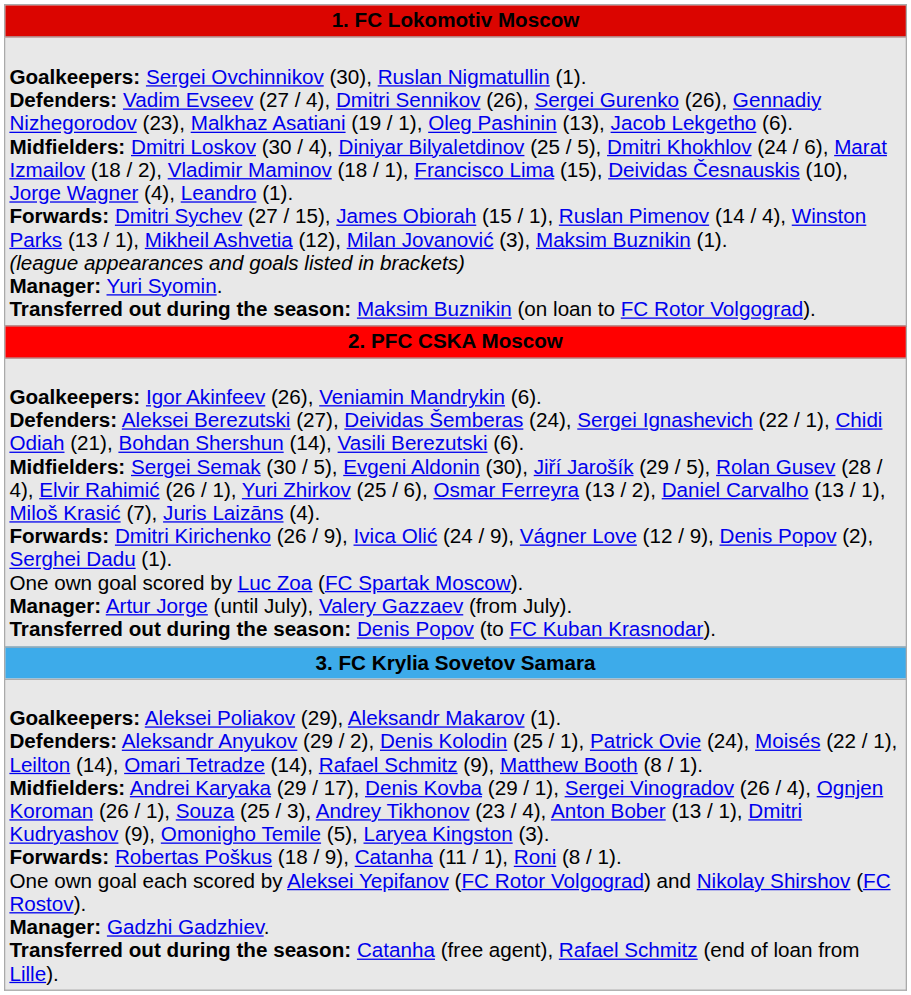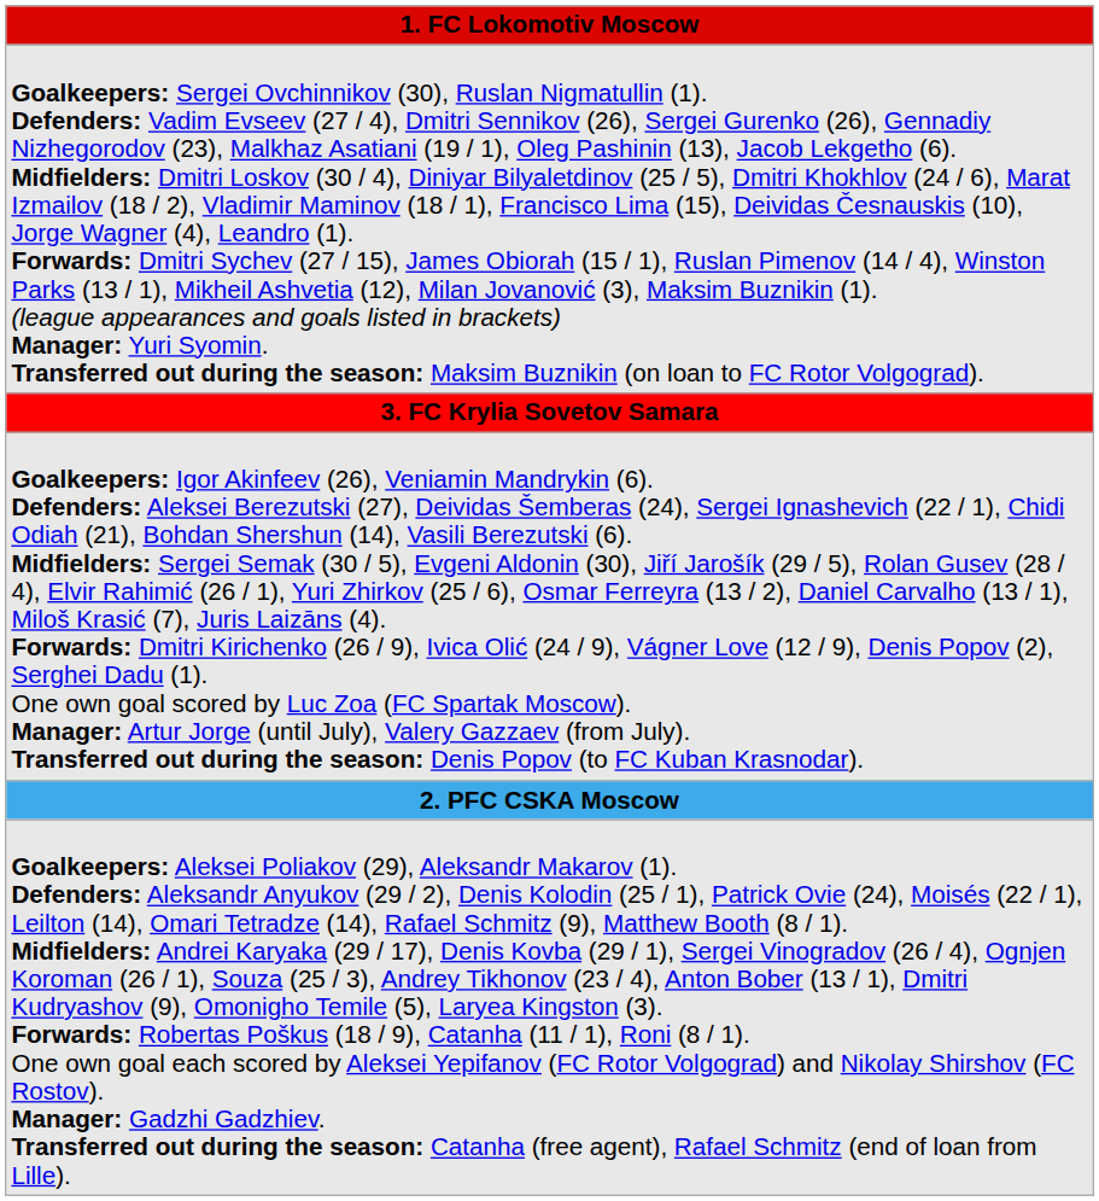row 3 | column 1: 2. PFC CSKA Moscow -> 3. FC Krylia Sovetov Samara
row 5 | column 1: 3. FC Krylia Sovetov Samara -> 2. PFC CSKA Moscow
